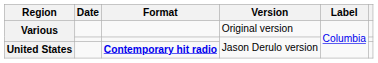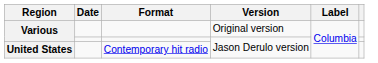United States | Format: bold -> normal
